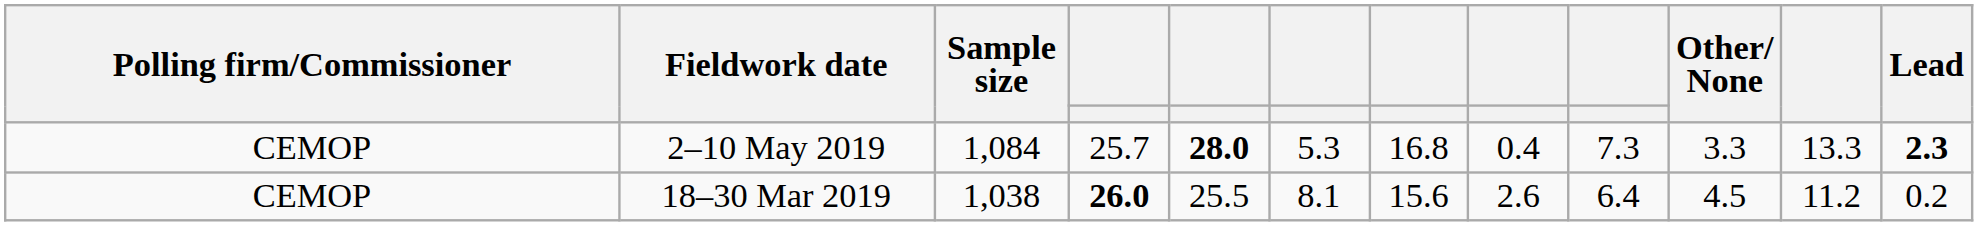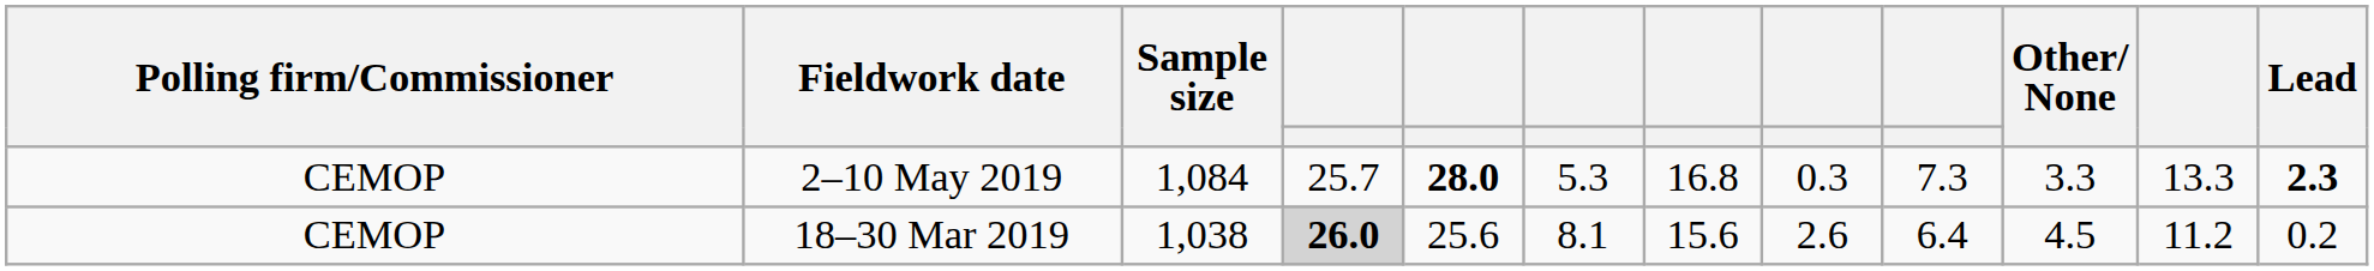2–10 May 2019 | column 8: 0.4 -> 0.3
18–30 Mar 2019 | column 4: no background -> lightgrey background
18–30 Mar 2019 | column 5: 25.5 -> 25.6
